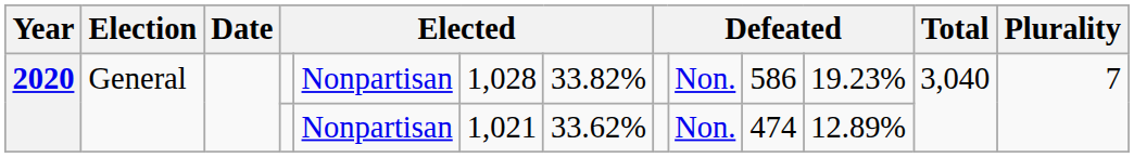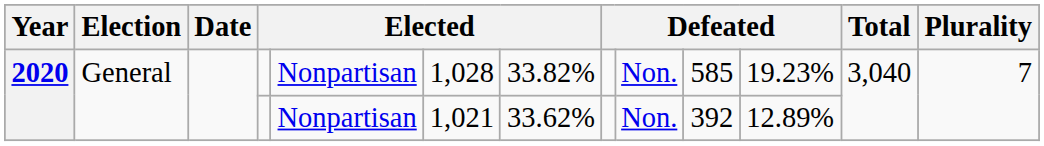row 2 | column 10: 586 -> 585
row 3 | column 10: 474 -> 392
